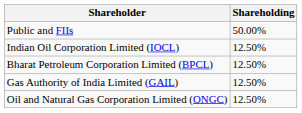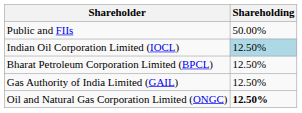Indian Oil Corporation Limited (IOCL) | Shareholding: no background -> lightblue background
Oil and Natural Gas Corporation Limited (ONGC) | Shareholding: normal -> bold
